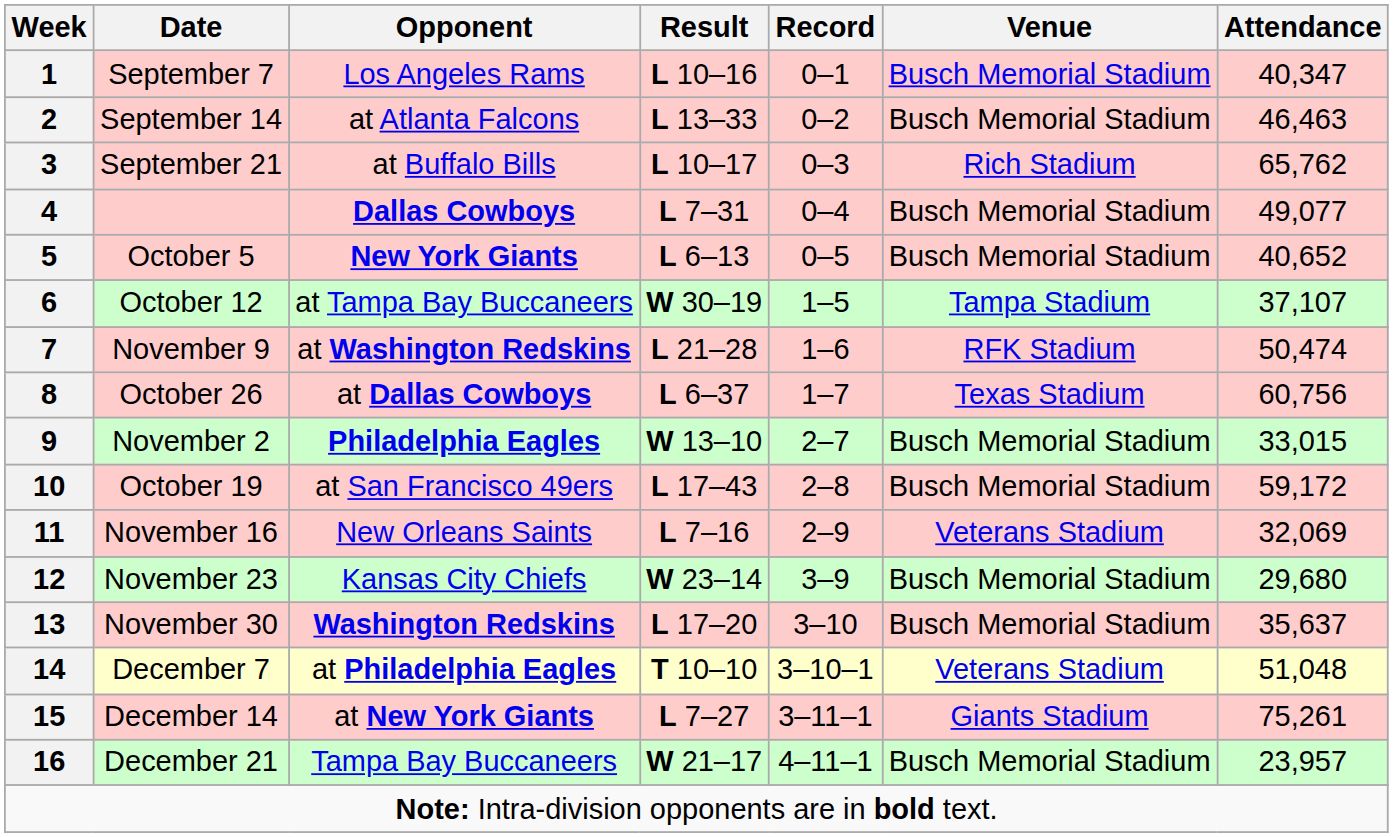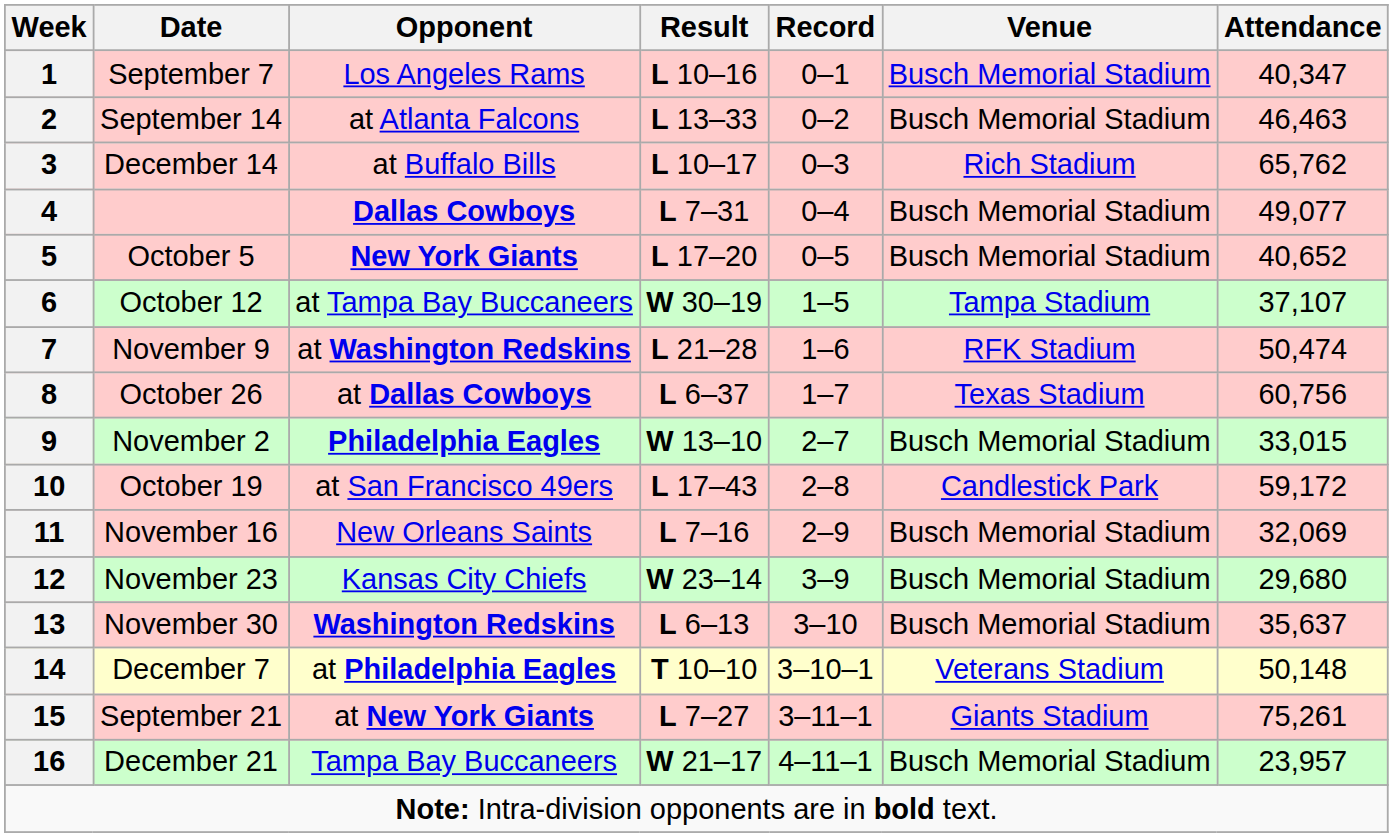3 | Date: September 21 -> December 14
5 | Result: L 6–13 -> L 17–20
10 | Venue: Busch Memorial Stadium -> Candlestick Park
11 | Venue: Veterans Stadium -> Busch Memorial Stadium
13 | Result: L 17–20 -> L 6–13
14 | Attendance: 51,048 -> 50,148
15 | Date: December 14 -> September 21
